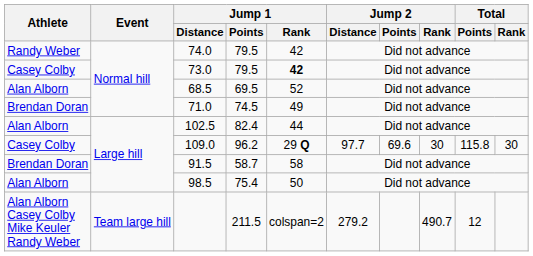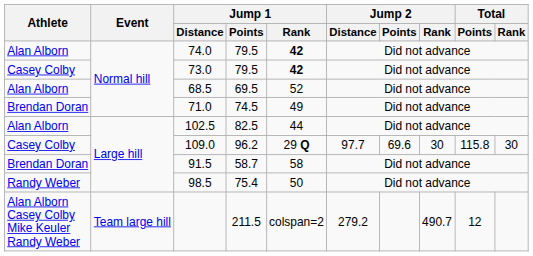74.0 | Athlete: Randy Weber -> Alan Alborn
74.0 | Jump 1 / Rank: normal -> bold
102.5 | Jump 1 / Points: 82.4 -> 82.5
98.5 | Athlete: Alan Alborn -> Randy Weber
